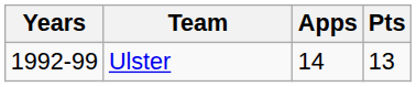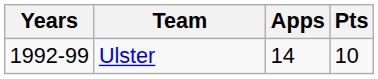Ulster | Pts: 13 -> 10
